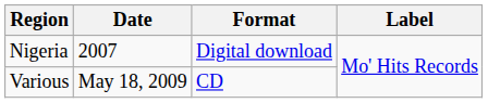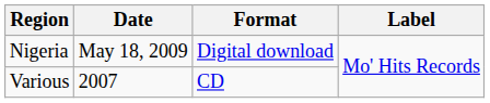Nigeria | Date: 2007 -> May 18, 2009
Various | Date: May 18, 2009 -> 2007
